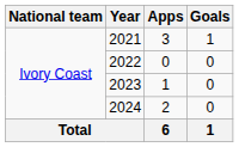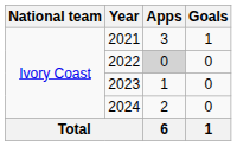2022 | Apps: no background -> lightgrey background
